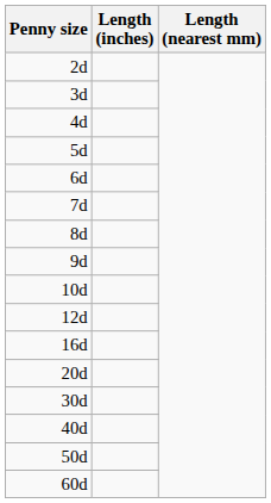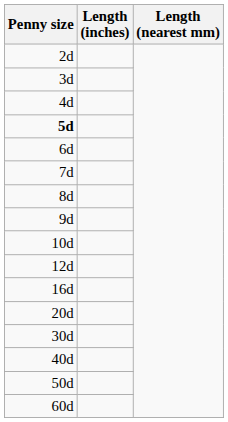5d | Penny size: normal -> bold
